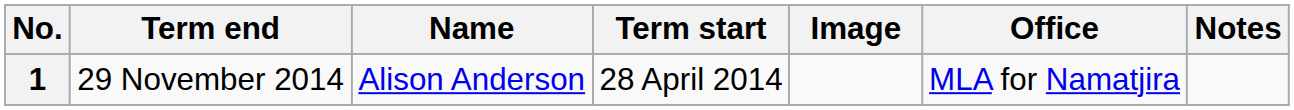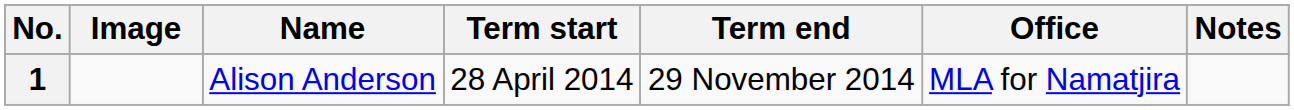columns swapped: Image <-> Term end
